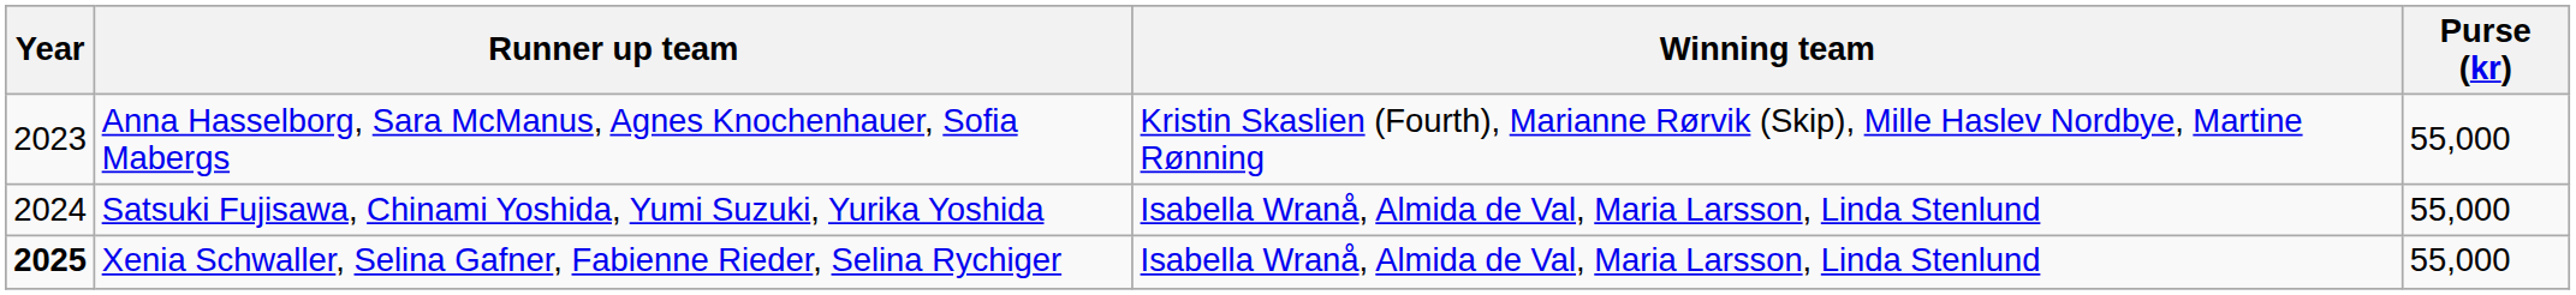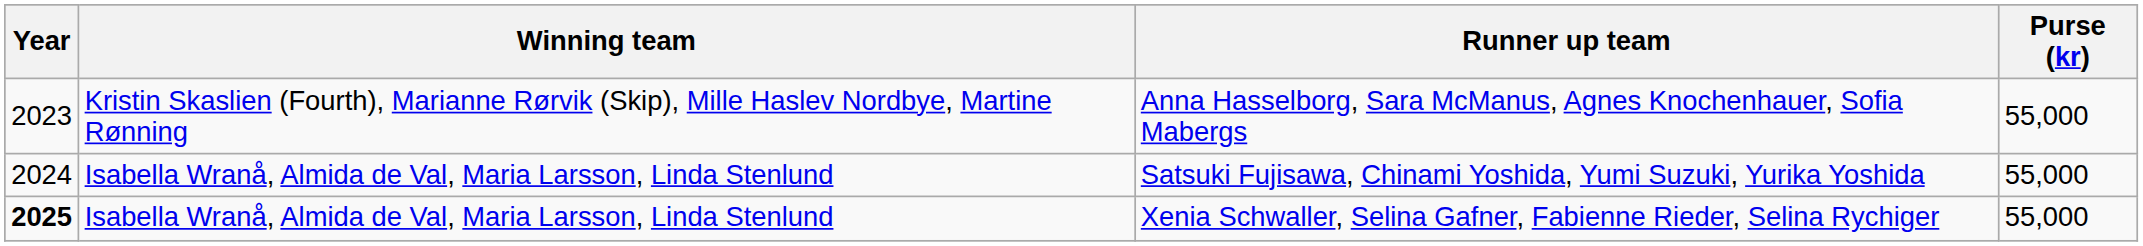columns swapped: Winning team <-> Runner up team
